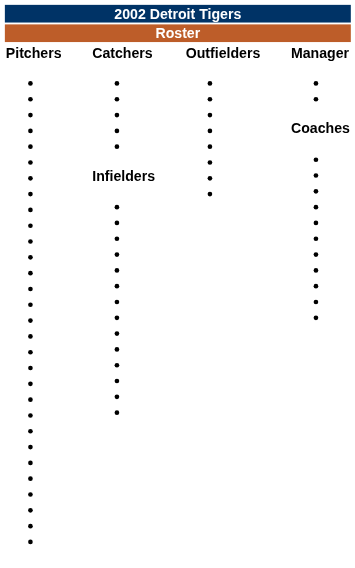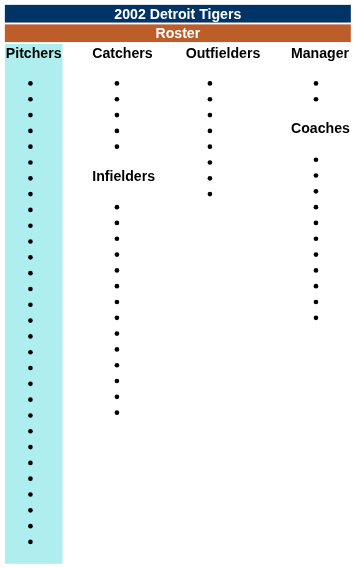Pitchers | column 1: no background -> paleturquoise background
